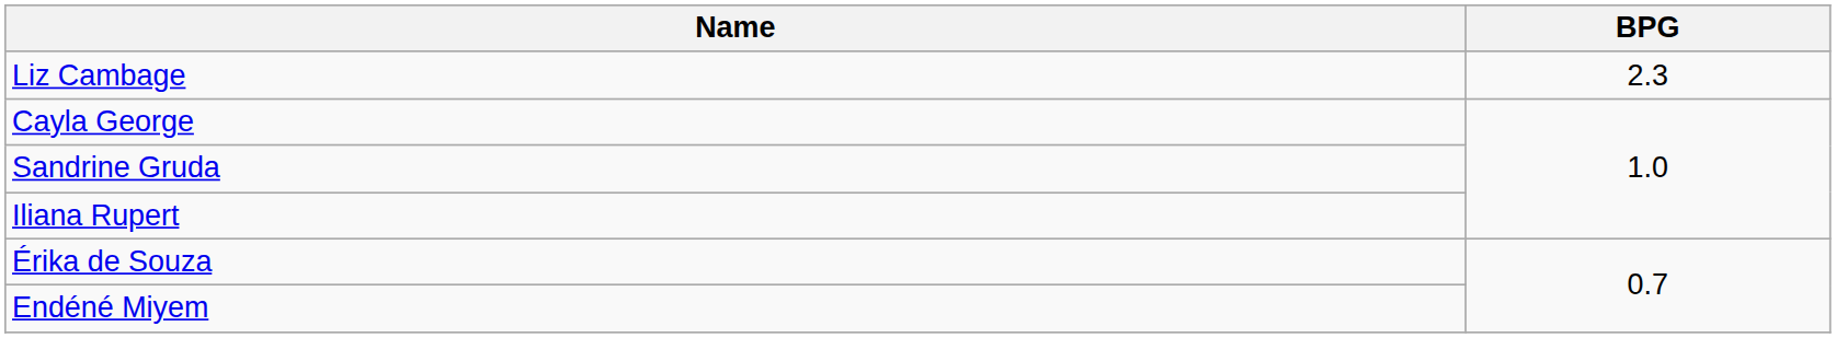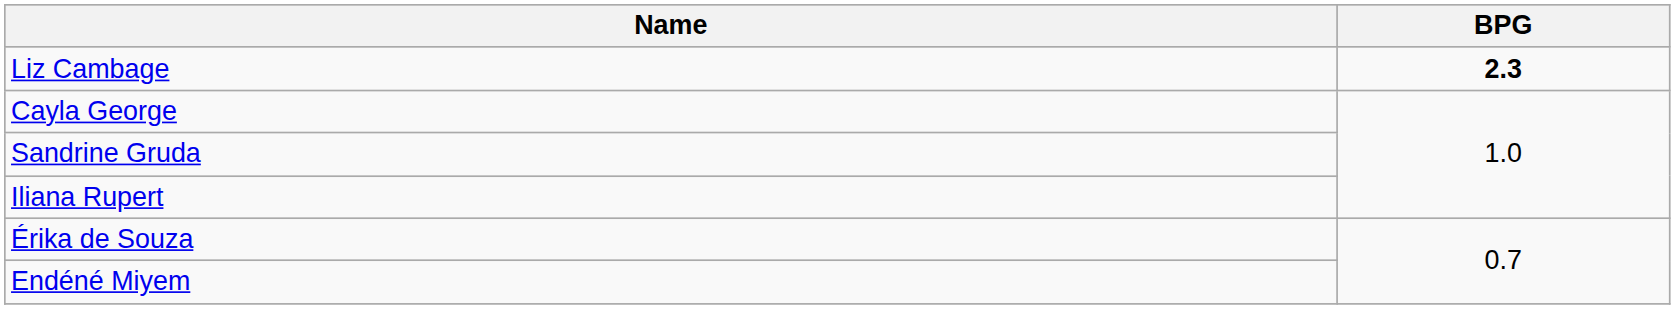Liz Cambage | BPG: normal -> bold
